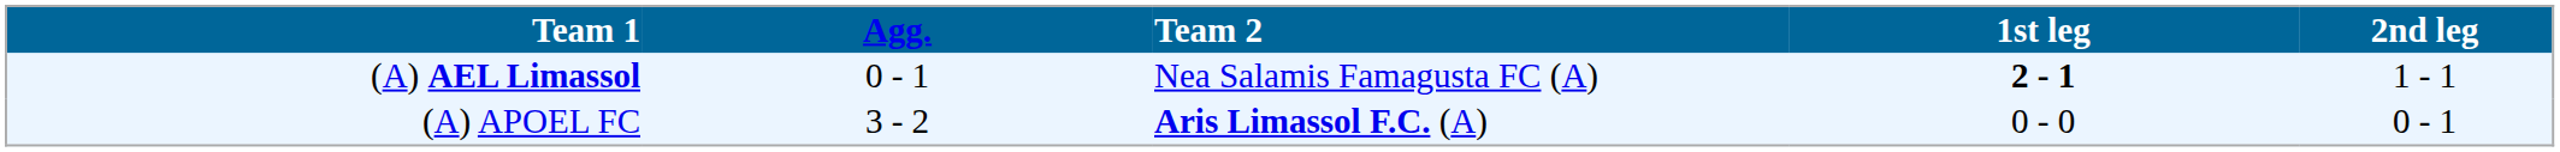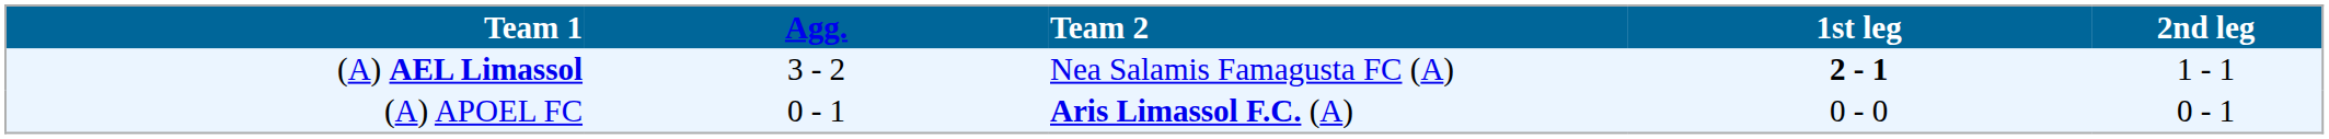(A) AEL Limassol | Agg.: 0 - 1 -> 3 - 2
(A) APOEL FC | Agg.: 3 - 2 -> 0 - 1
